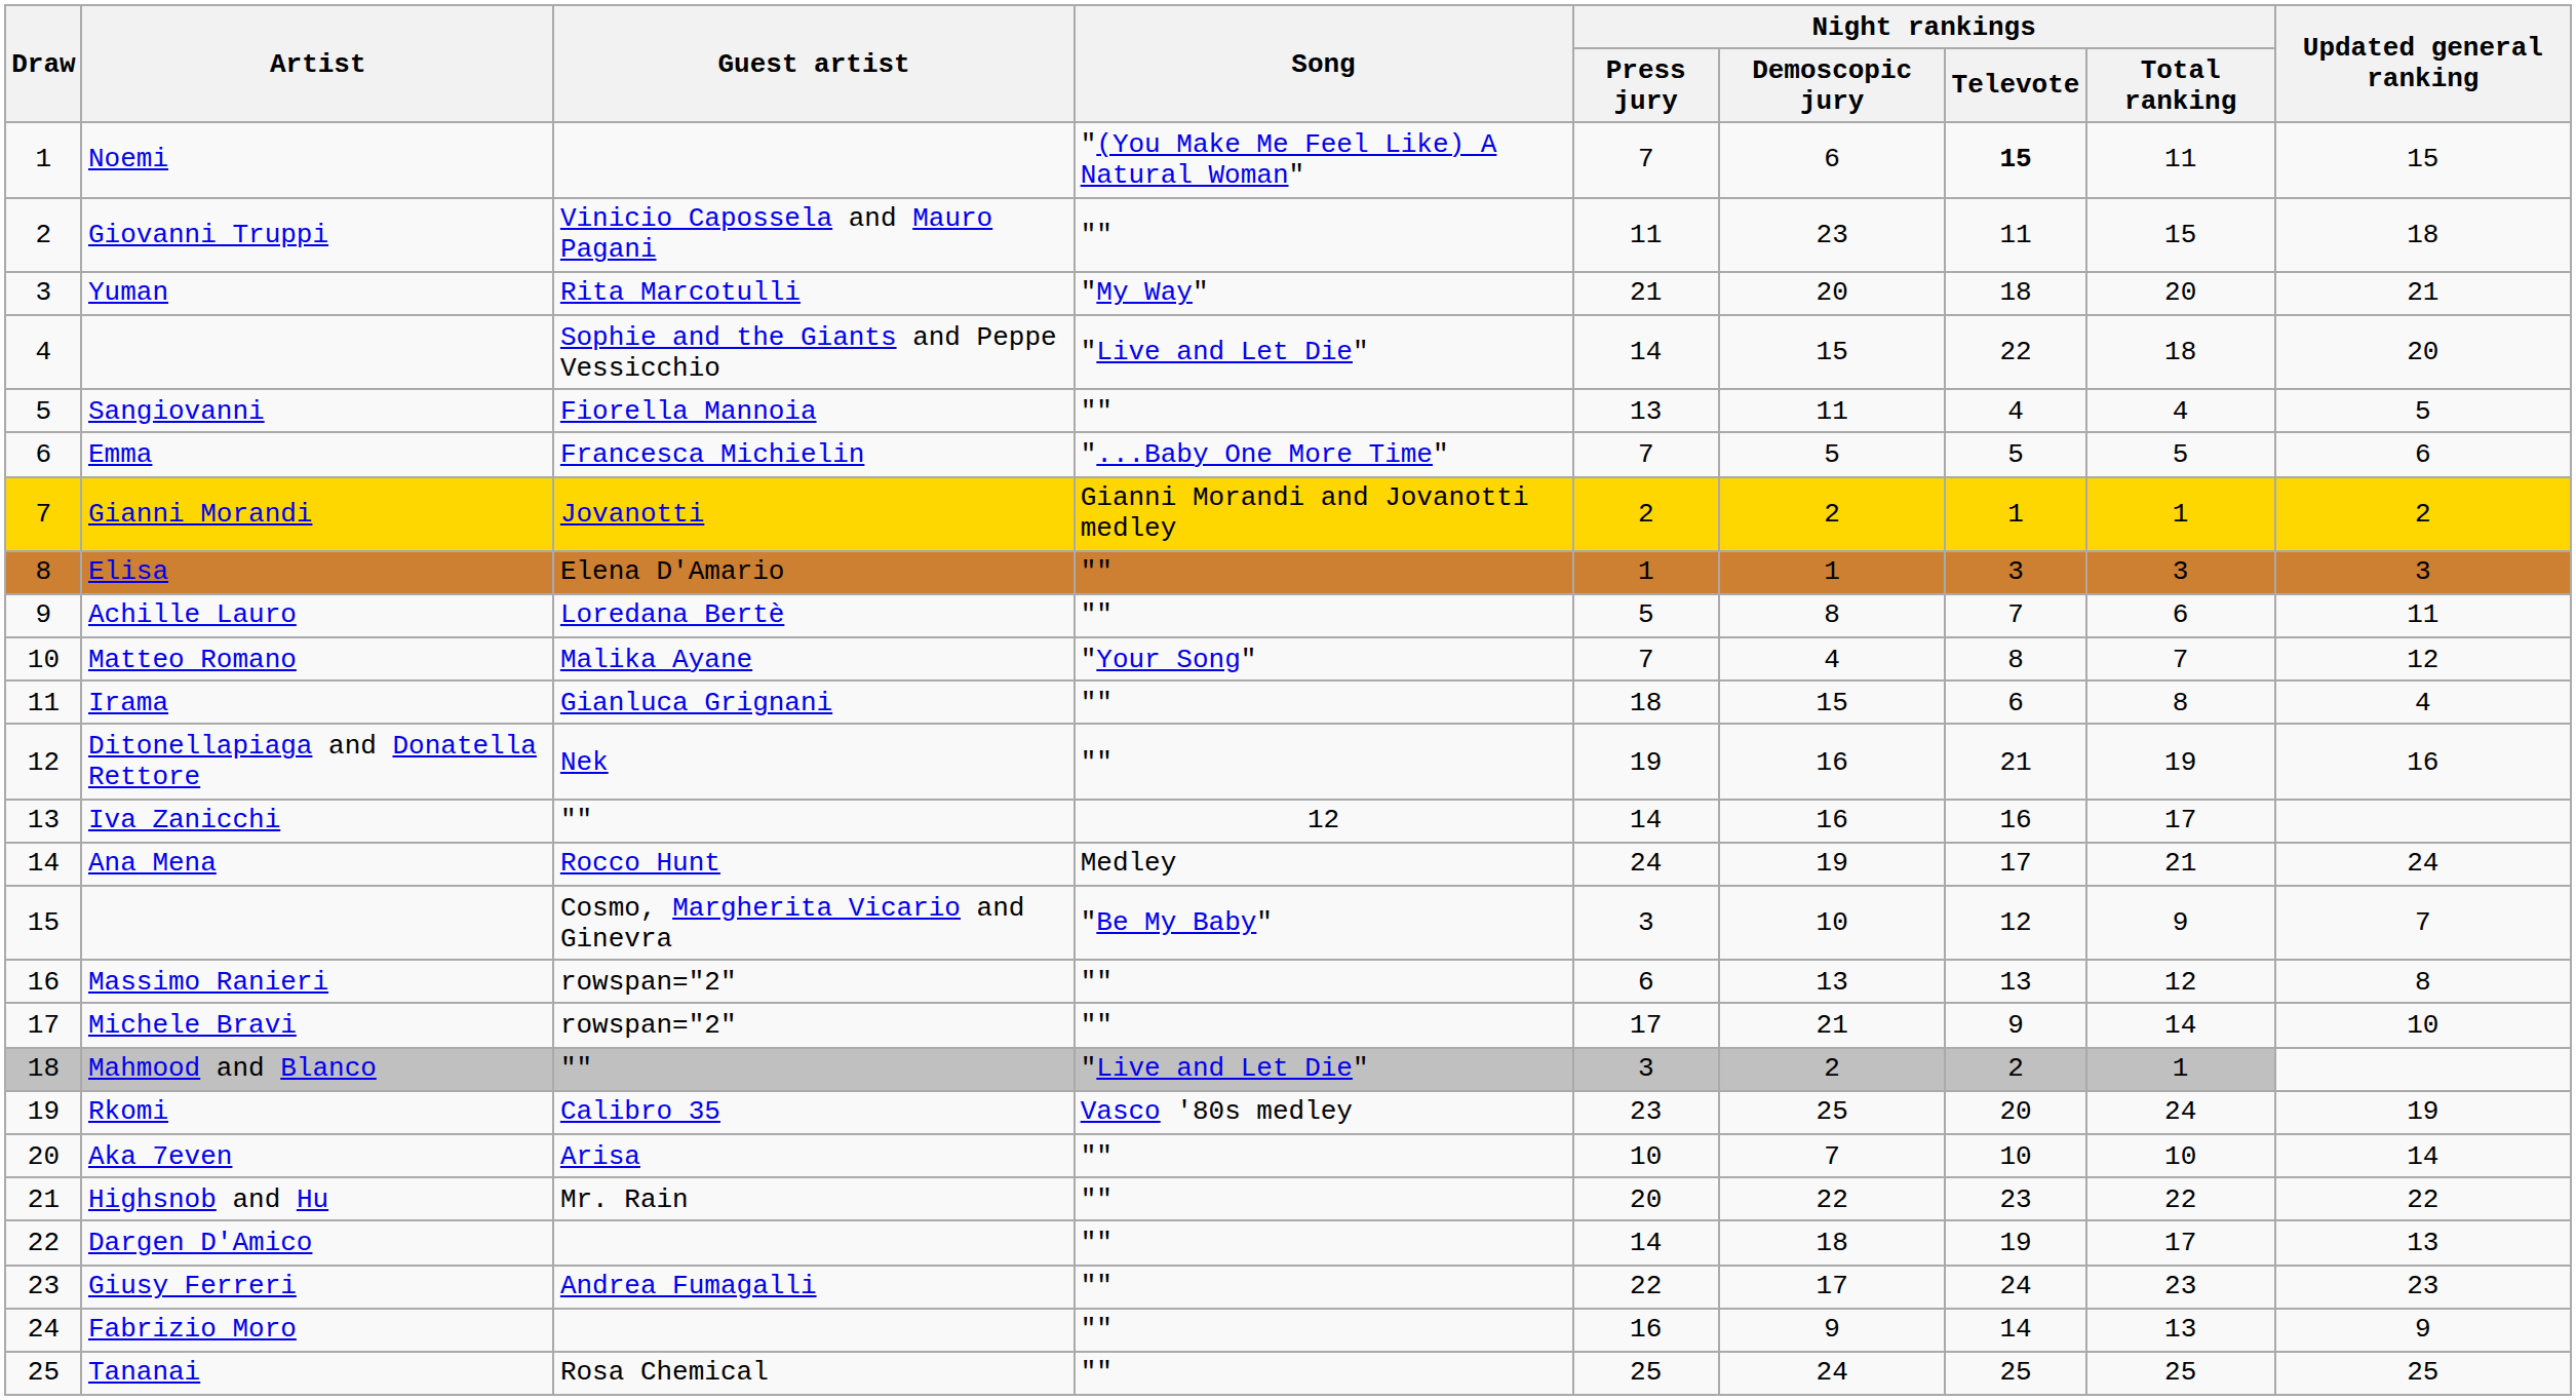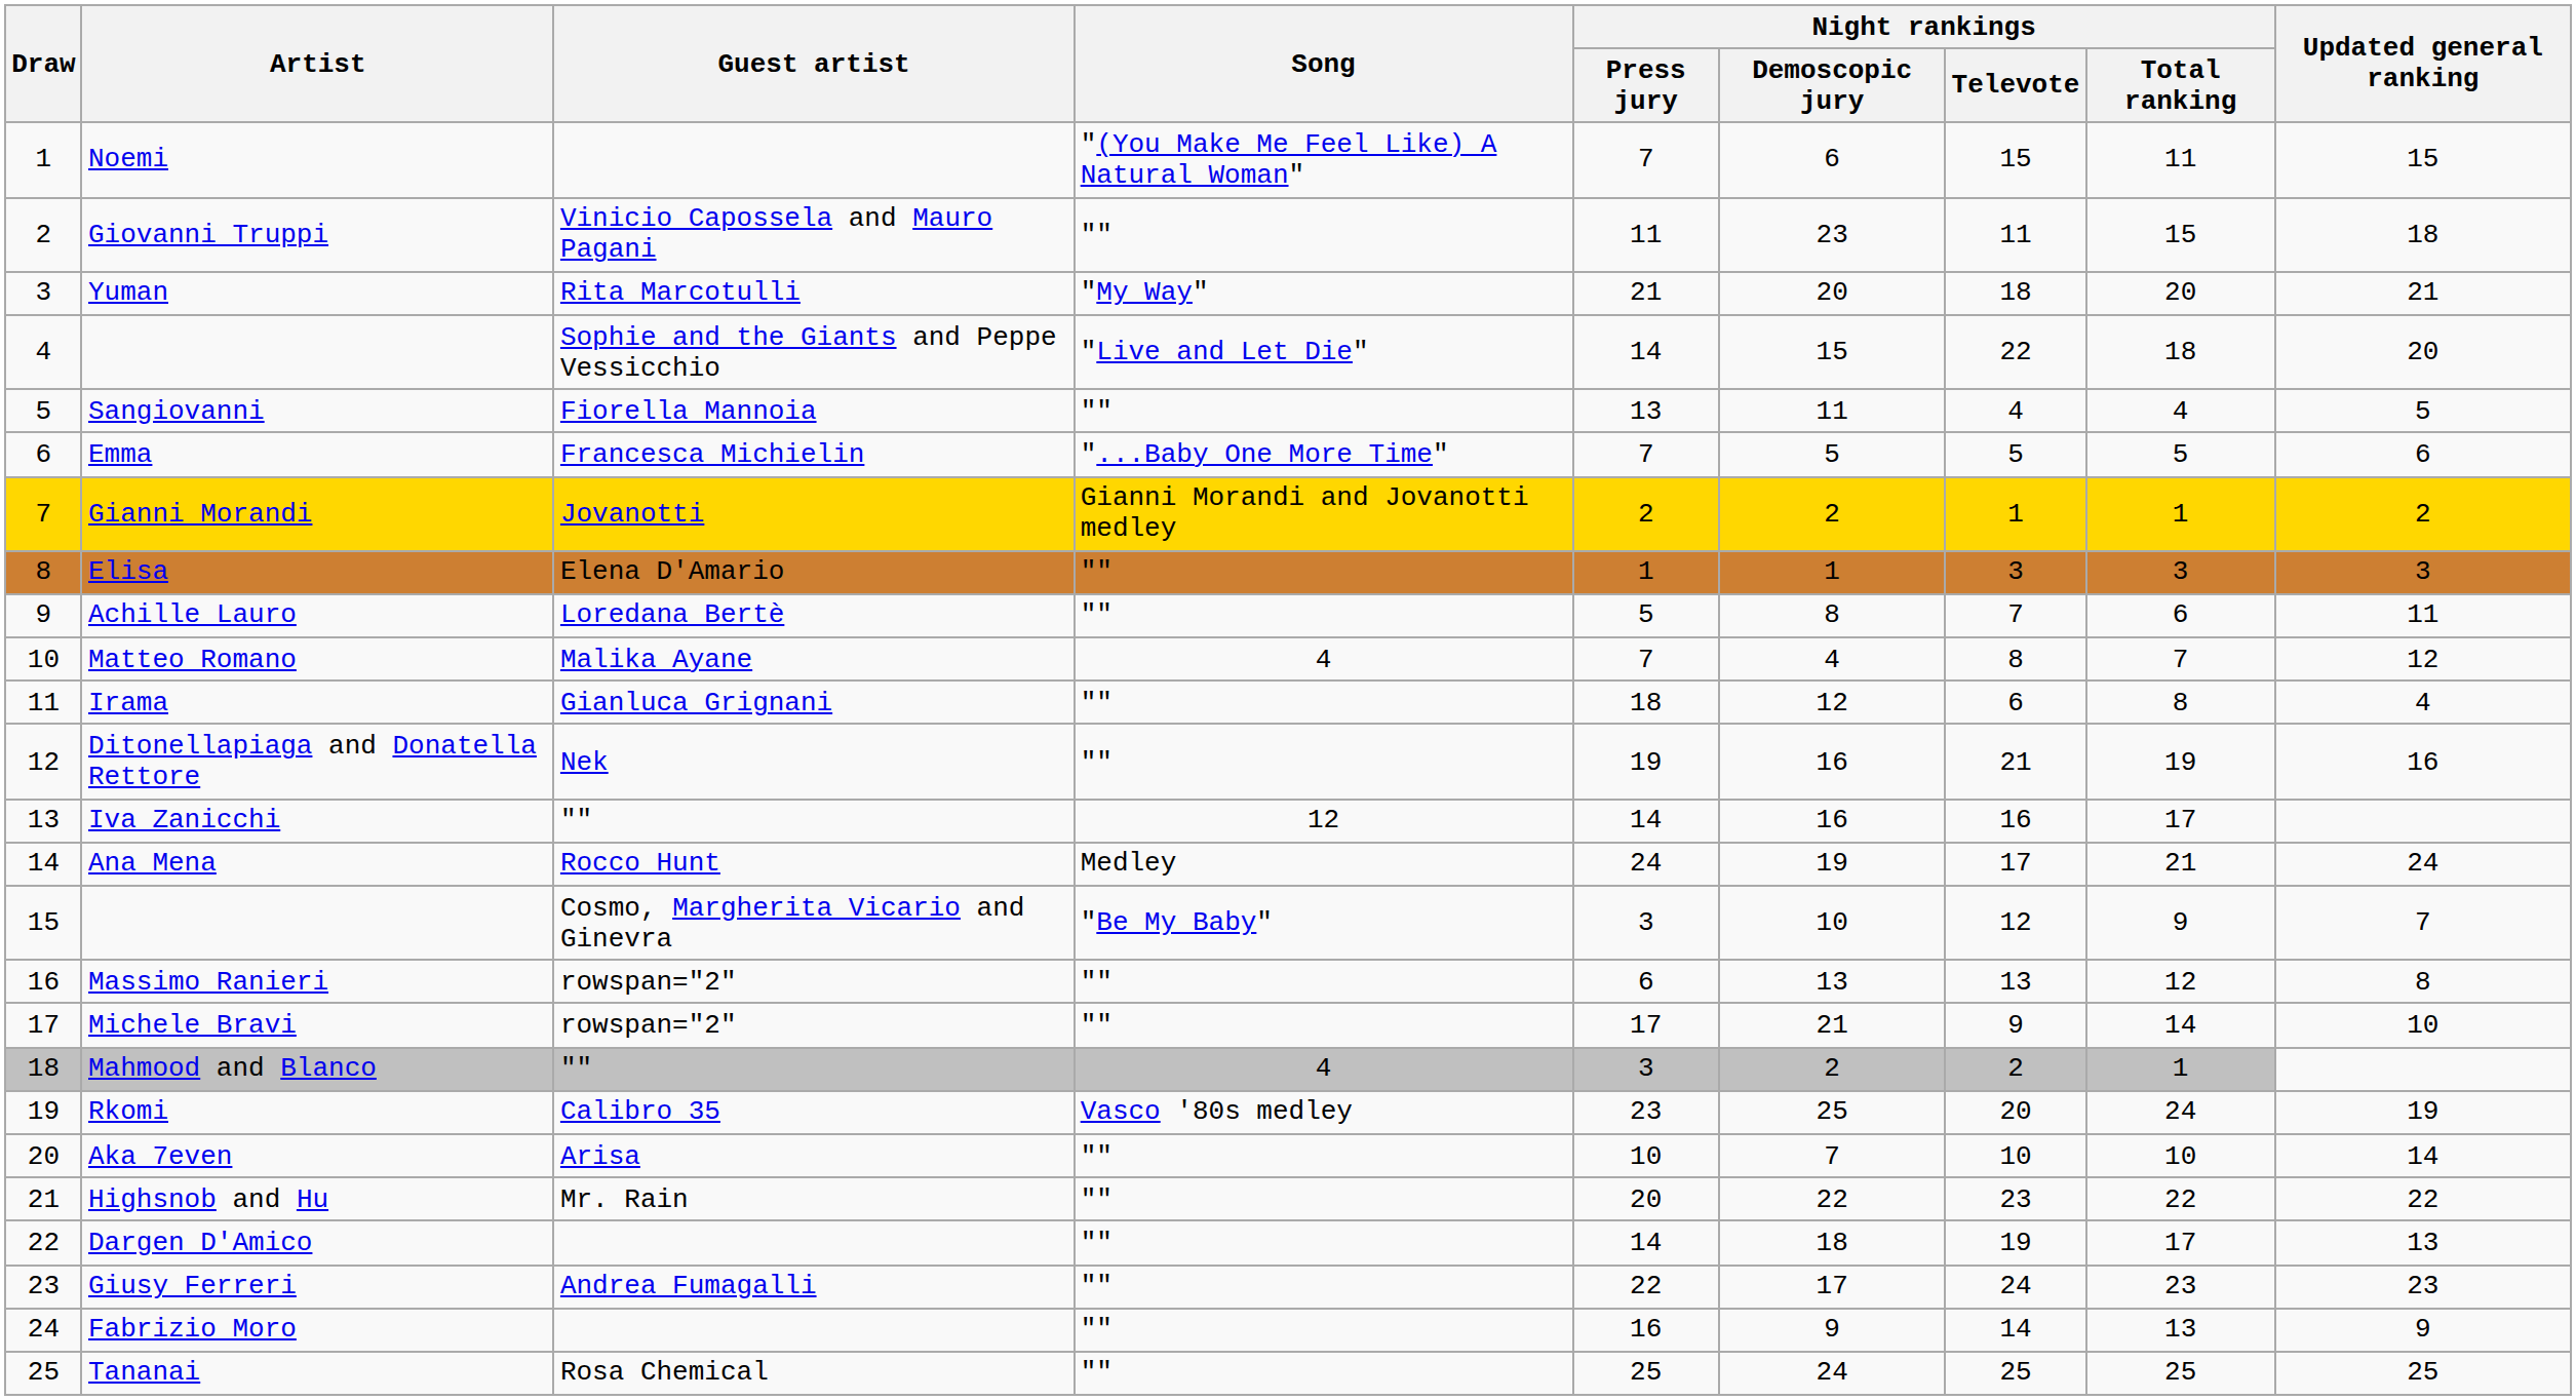Noemi | Night rankings / Televote: bold -> normal
Matteo Romano | Song: "Your Song" -> 4
Irama | Night rankings / Demoscopic jury: 15 -> 12
Mahmood and Blanco | Song: "Live and Let Die" -> 4
